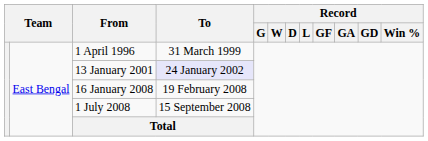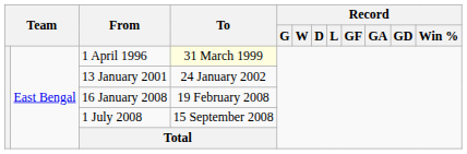1 April 1996 | To: no background -> lightyellow background
13 January 2001 | To: lavender background -> no background
